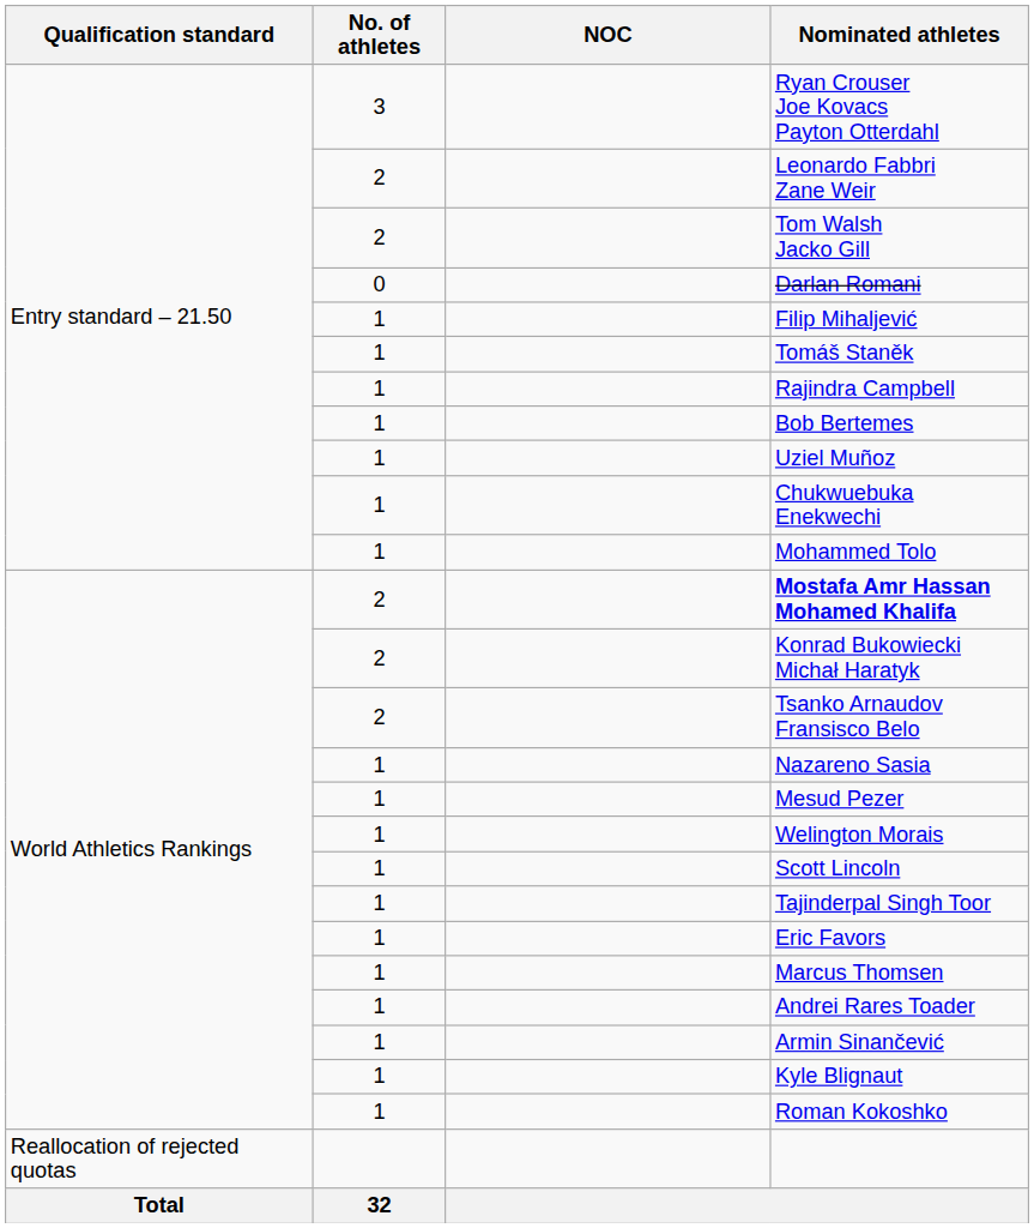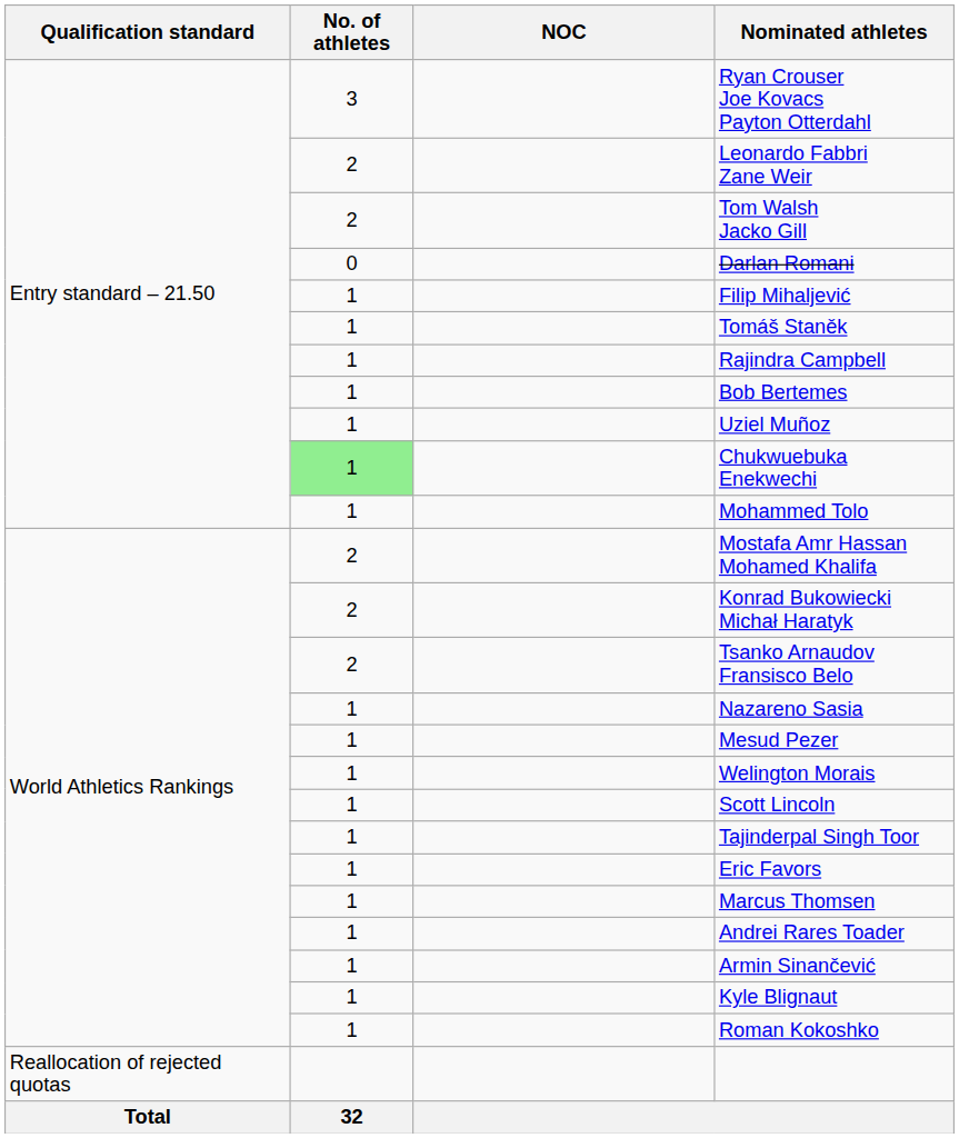Chukwuebuka Enekwechi | No. of athletes: no background -> lightgreen background
Mostafa Amr Hassan Mohamed Khalifa | Nominated athletes: bold -> normal
